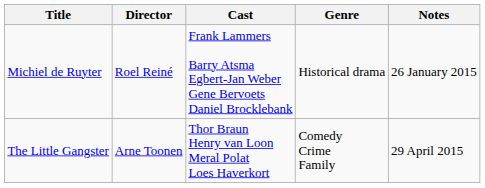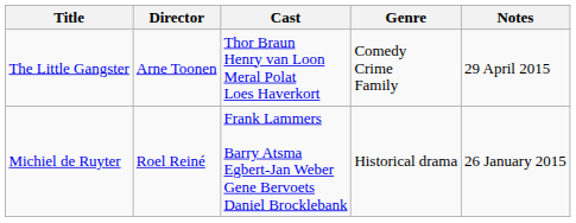rows swapped: Michiel de Ruyter <-> The Little Gangster
